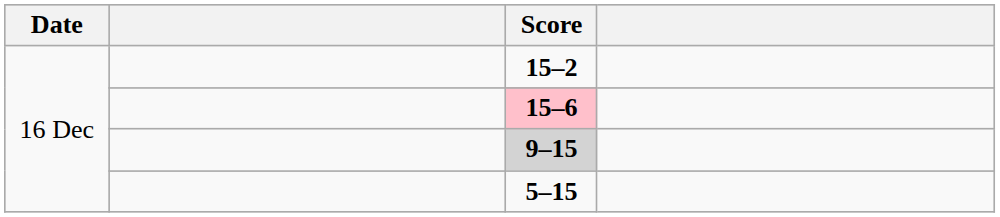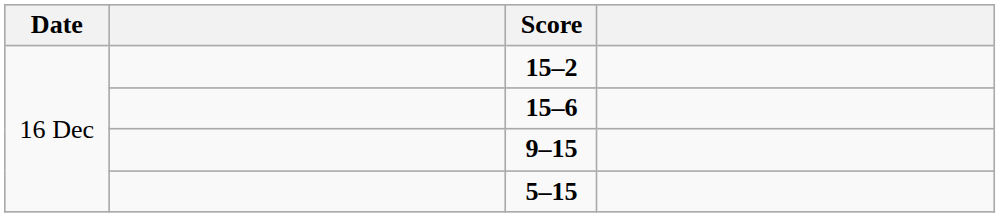15–6 | Score: pink background -> no background
9–15 | Score: lightgrey background -> no background
